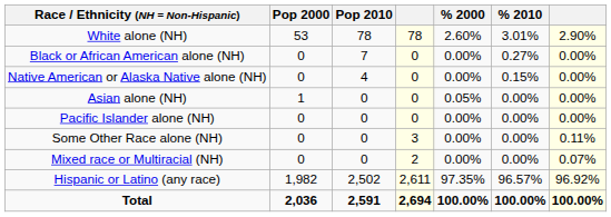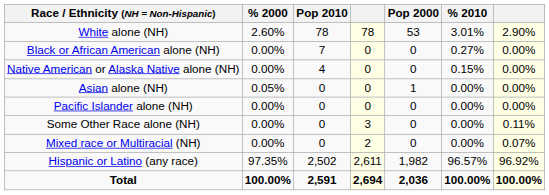columns swapped: Pop 2000 <-> % 2000
